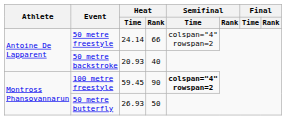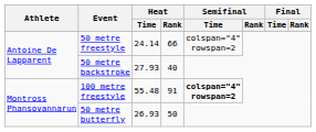50 metre backstroke | Heat / Time: 20.93 -> 27.93
100 metre freestyle | Heat / Time: 59.45 -> 55.48
100 metre freestyle | Heat / Rank: 90 -> 91
